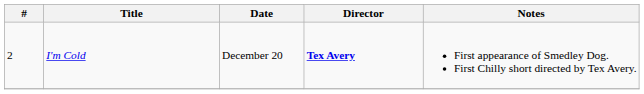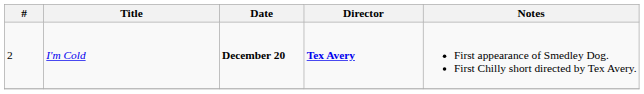I'm Cold | Date: normal -> bold
